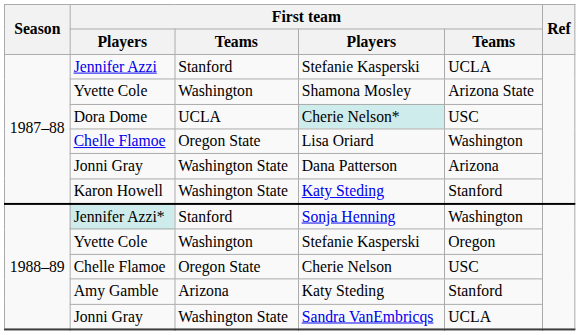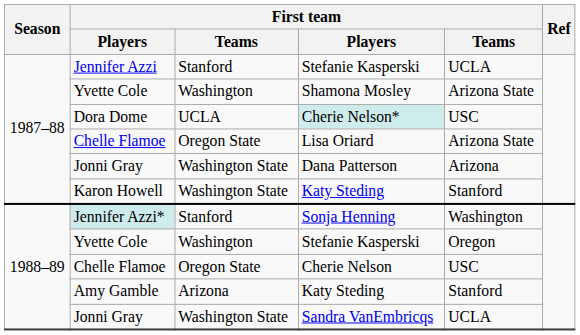Lisa Oriard | column 5: Washington -> Arizona State
